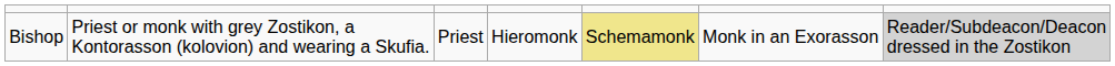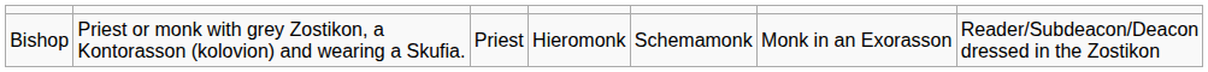Bishop | column 5: khaki background -> no background
Bishop | column 7: lightgrey background -> no background
